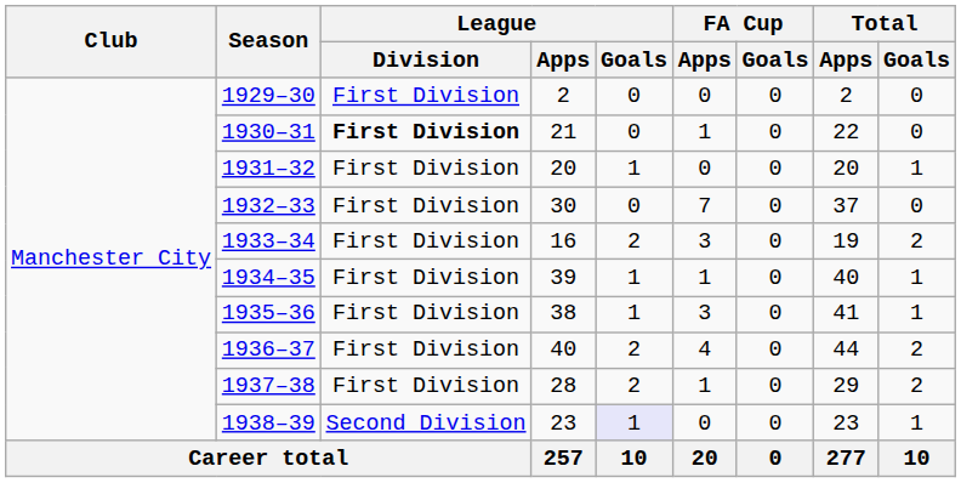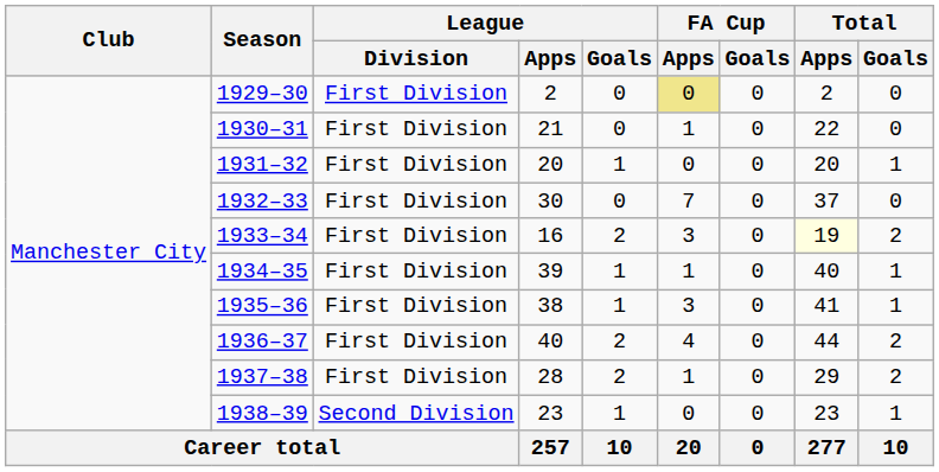1929–30 | FA Cup / Apps: no background -> khaki background
1930–31 | League / Division: bold -> normal
1933–34 | Total / Apps: no background -> lightyellow background
1938–39 | League / Goals: lavender background -> no background
